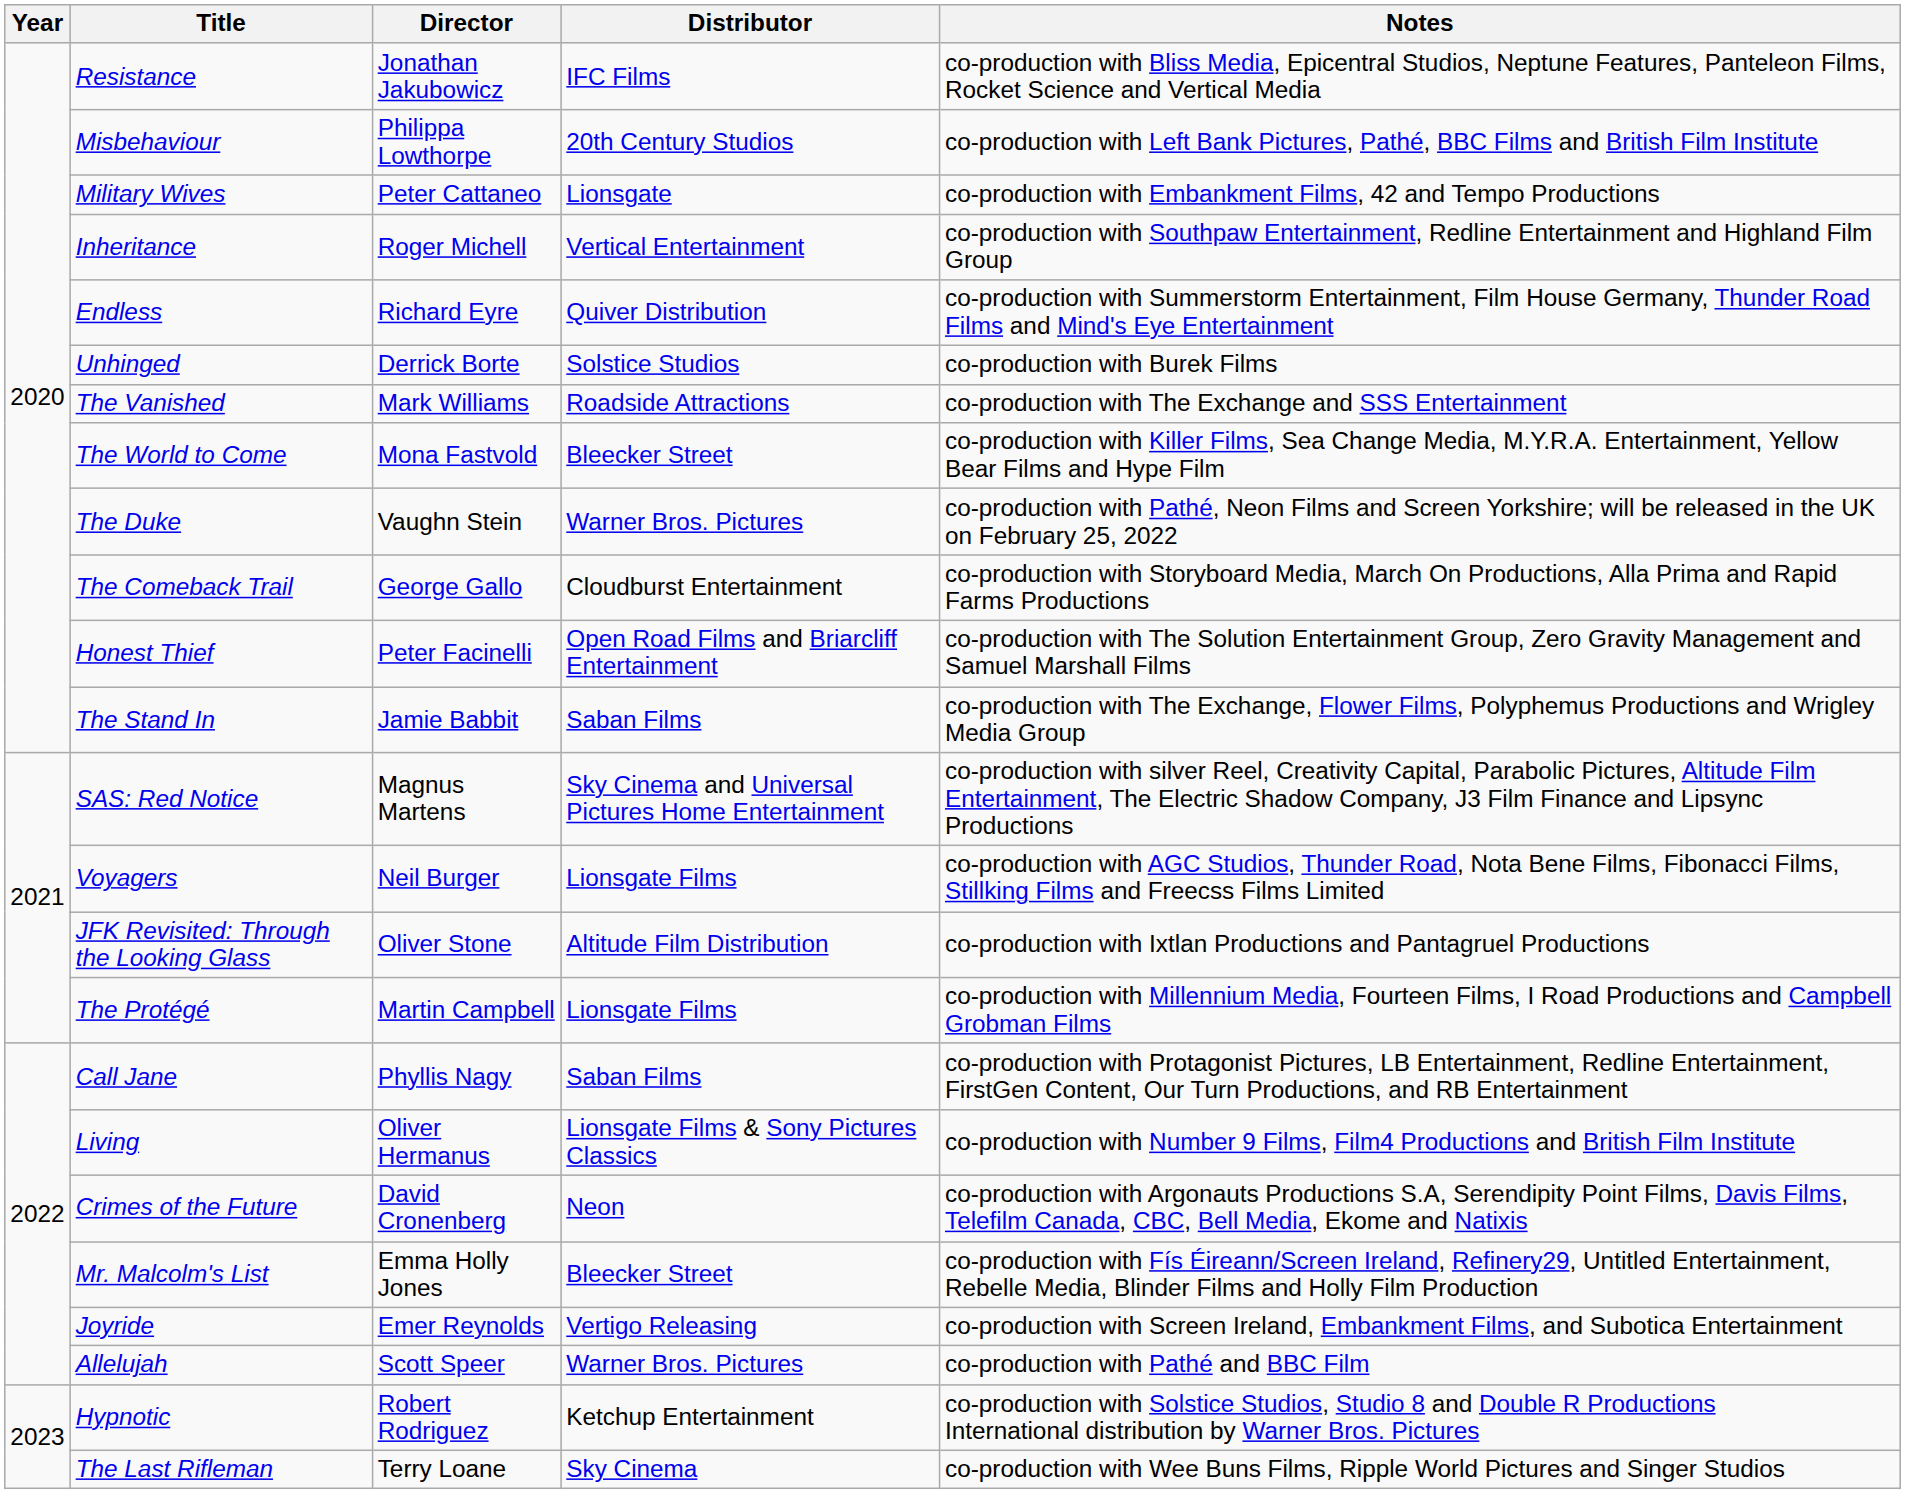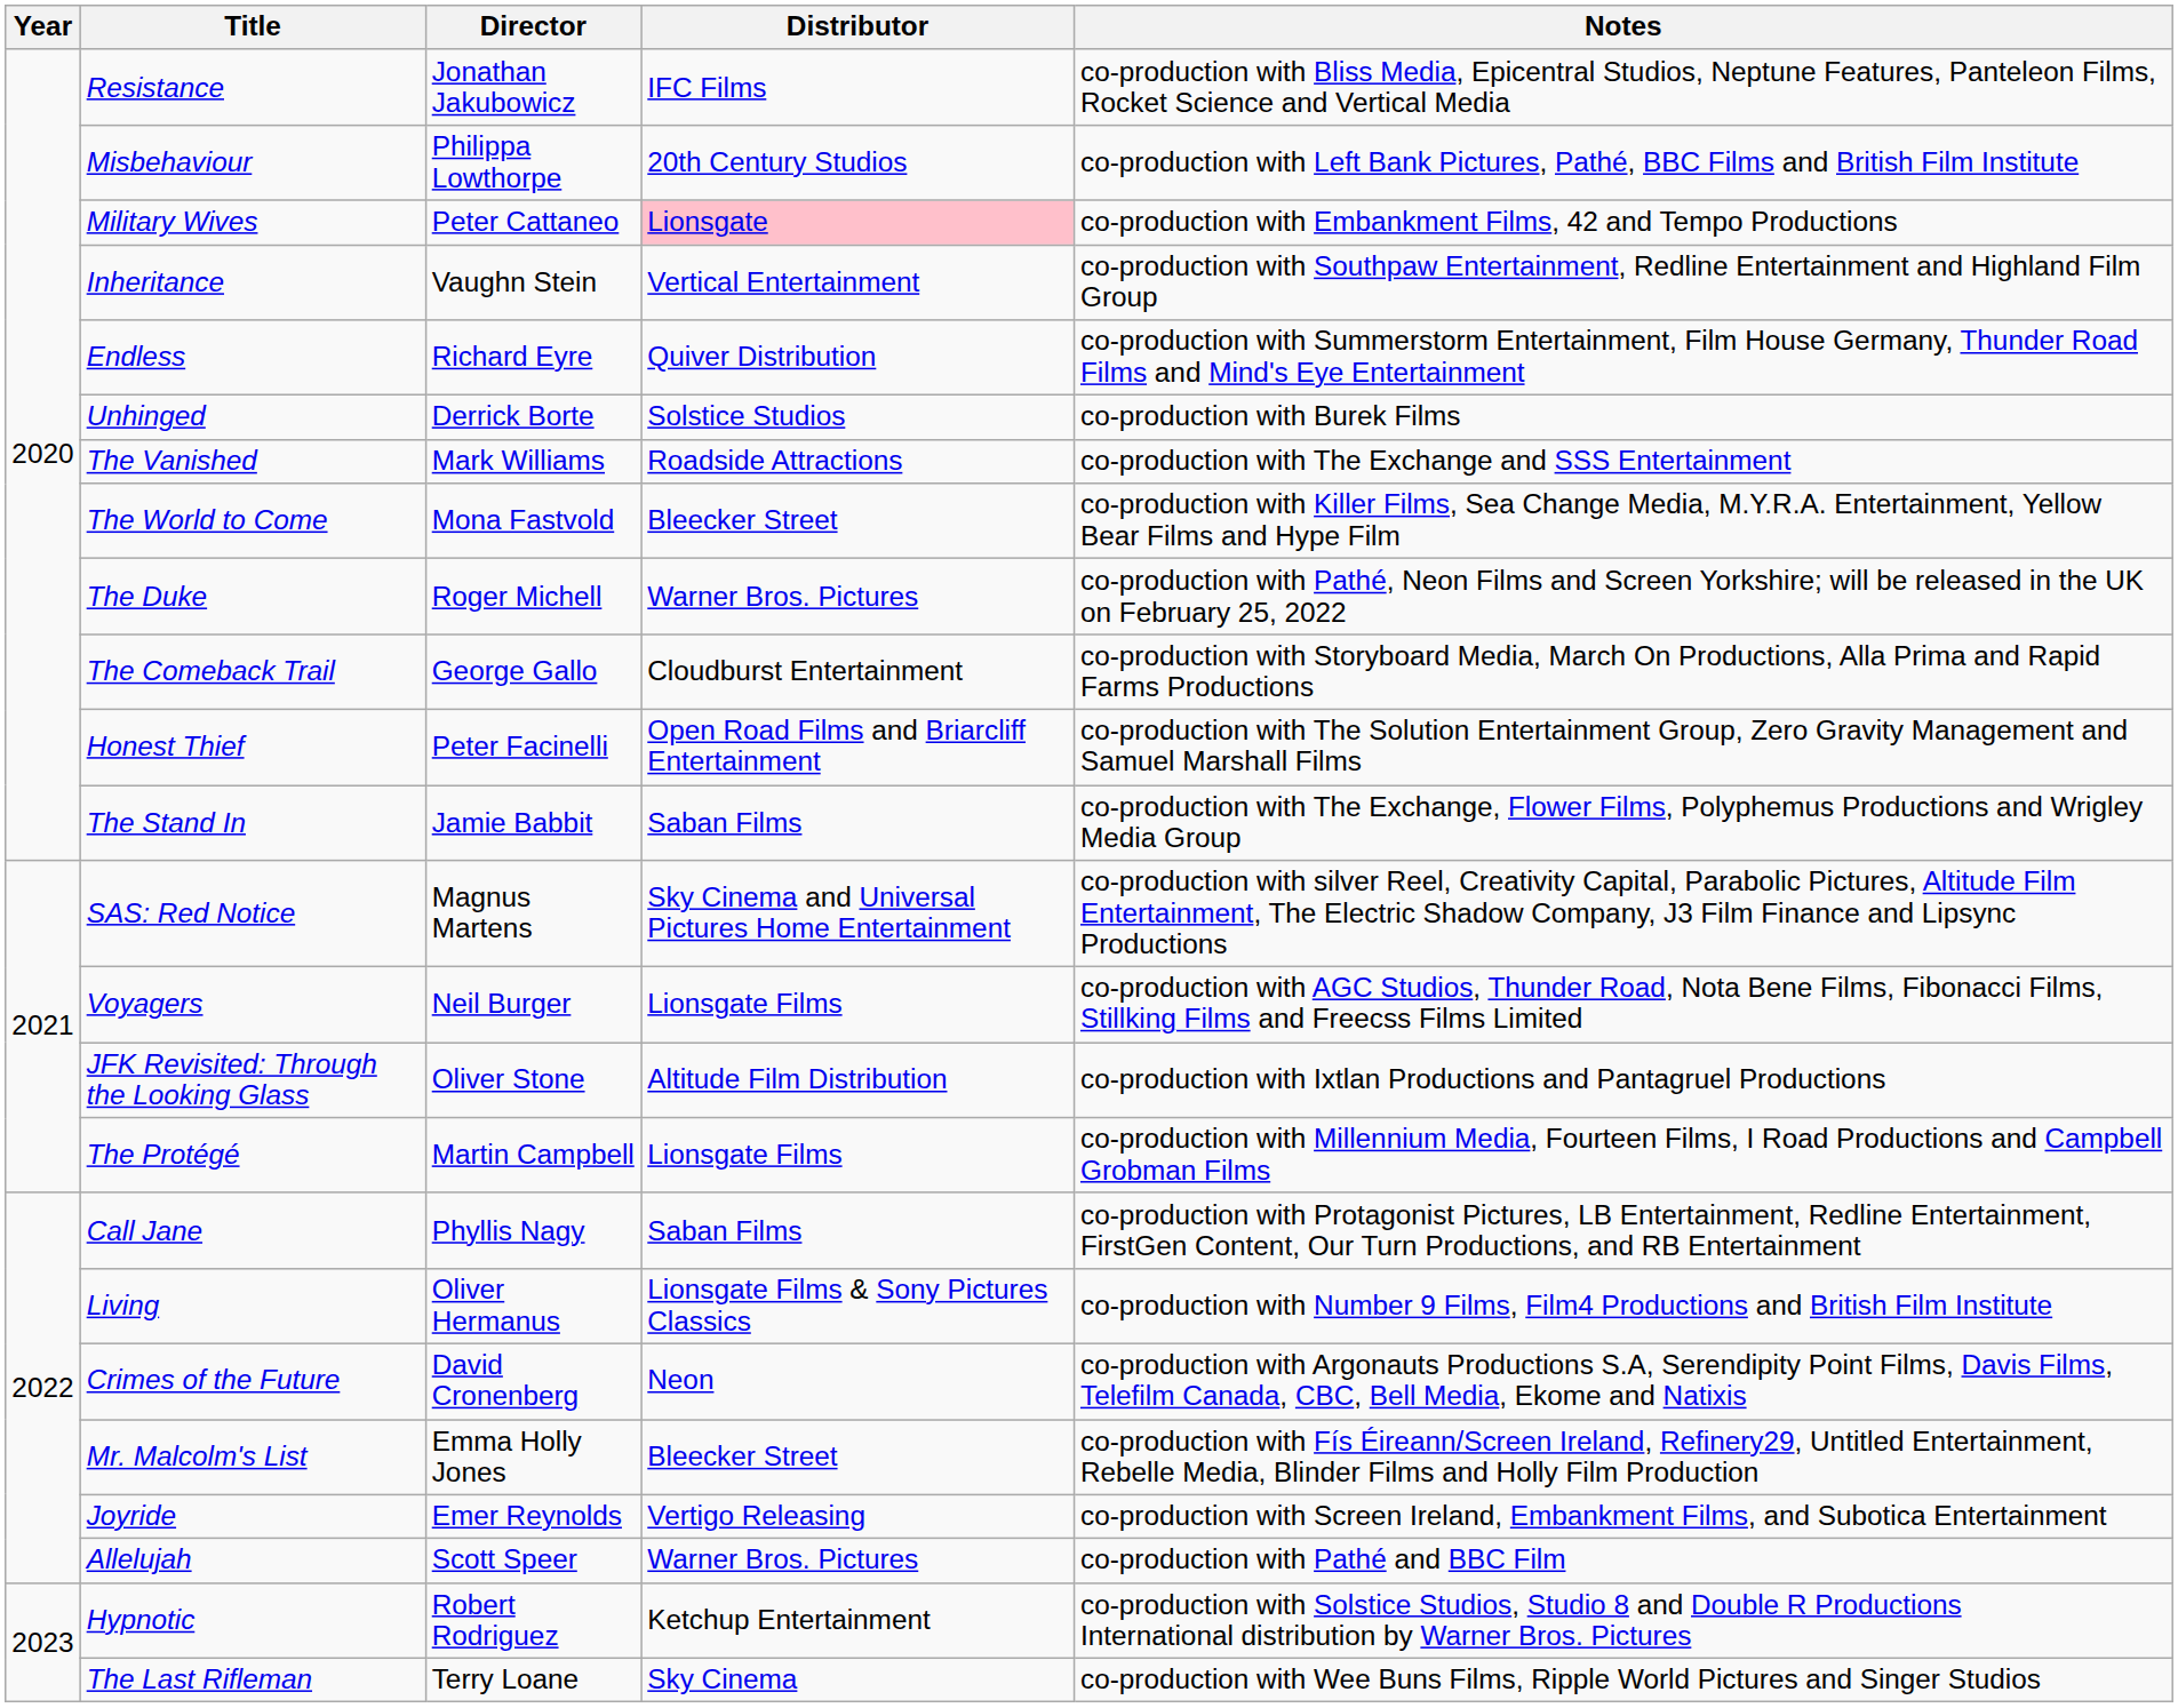Military Wives | Distributor: no background -> pink background
Inheritance | Director: Roger Michell -> Vaughn Stein
The Duke | Director: Vaughn Stein -> Roger Michell
